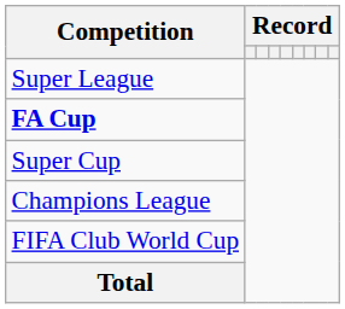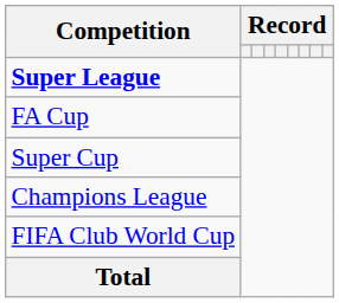Super League | Competition: normal -> bold
FA Cup | Competition: bold -> normal
